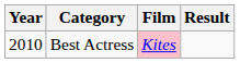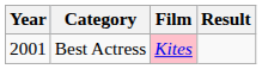Best Actress | Year: 2010 -> 2001
